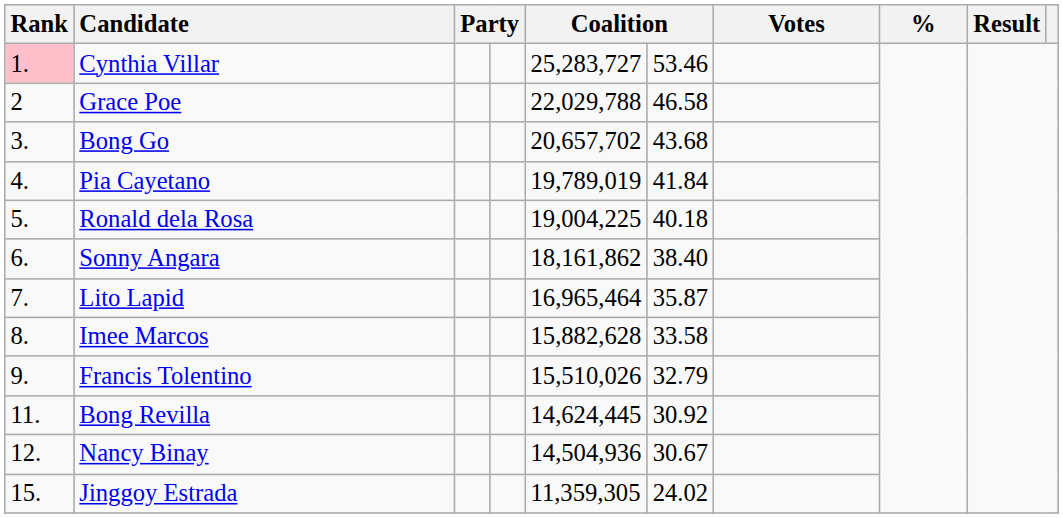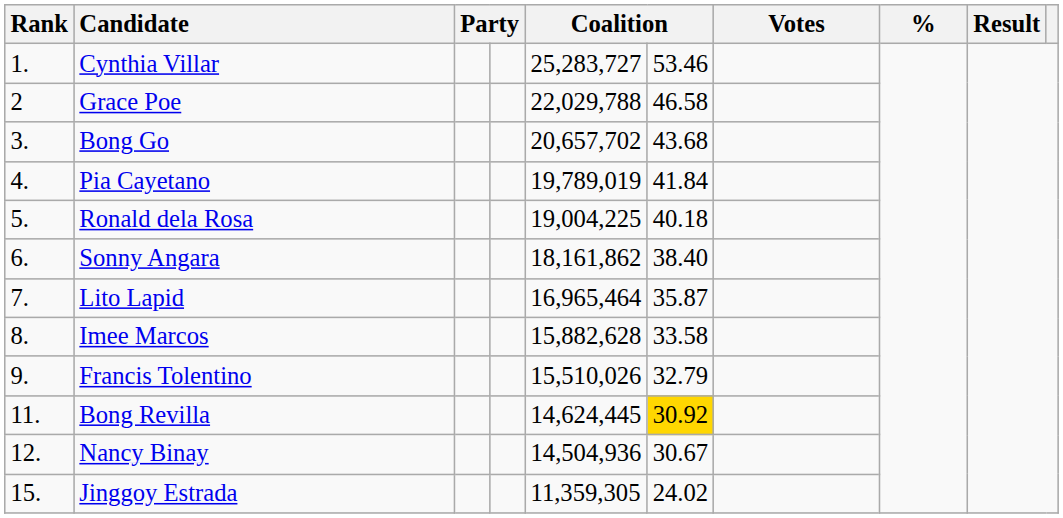Cynthia Villar | Rank: pink background -> no background
Bong Revilla | column 6: no background -> gold background
